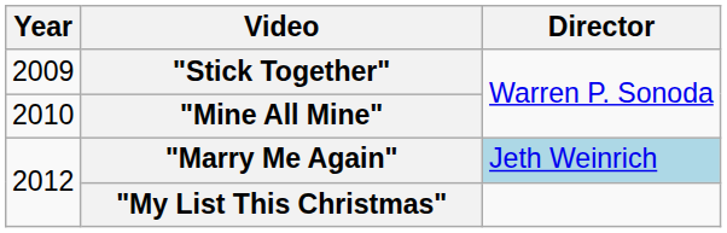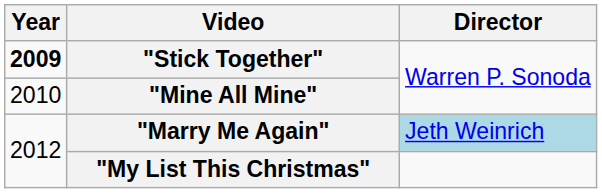"Stick Together" | Year: normal -> bold
